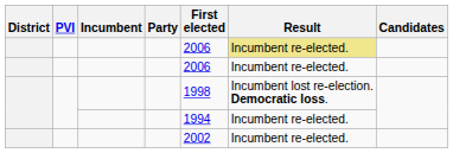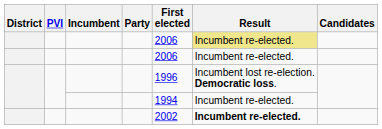row 4 | First elected: 1998 -> 1996
row 6 | Result: normal -> bold
